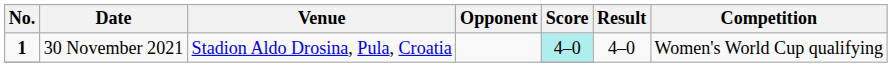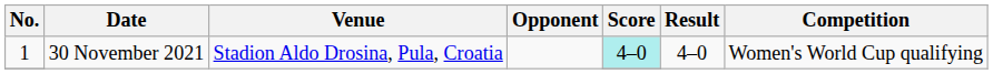row 2 | No.: bold -> normal
